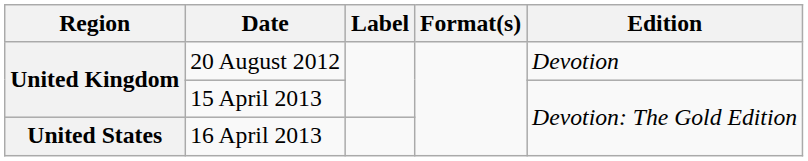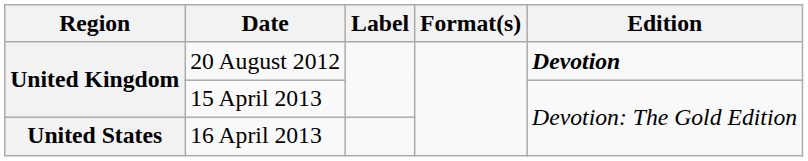20 August 2012 | Edition: normal -> bold
